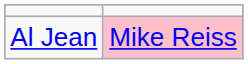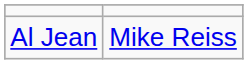Al Jean | column 2: pink background -> no background
